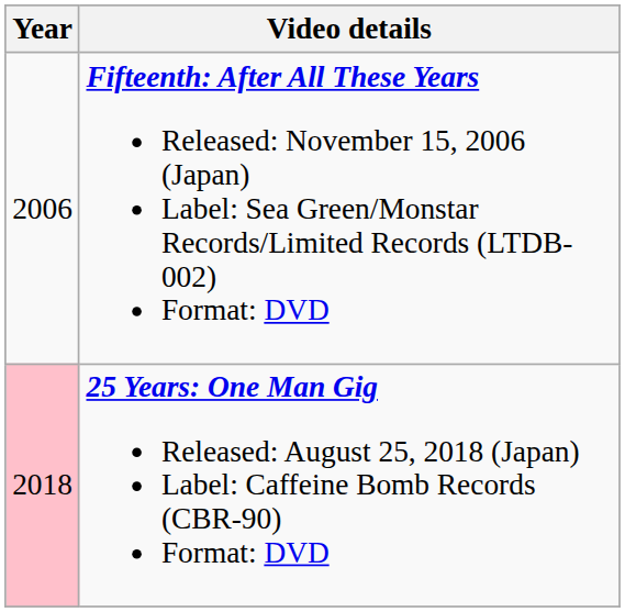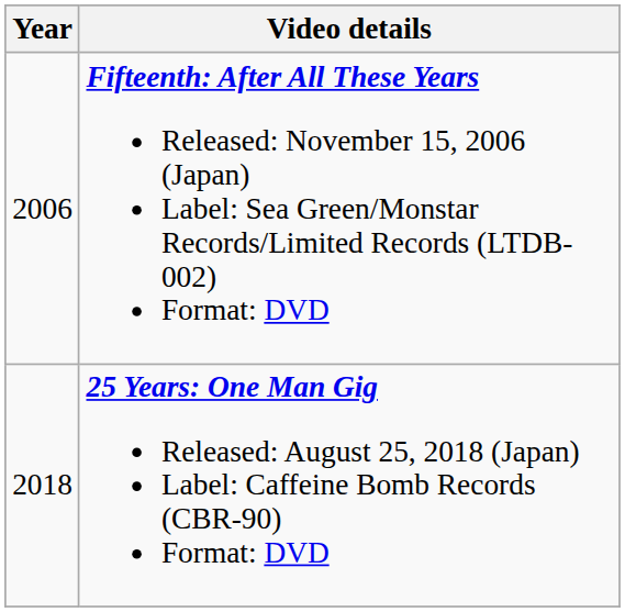row 3 | Year: pink background -> no background
